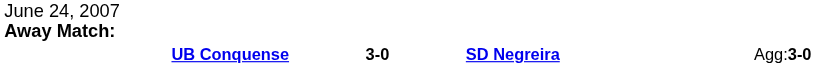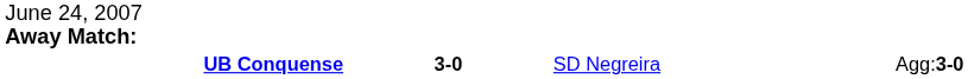UB Conquense | column 3: bold -> normal
